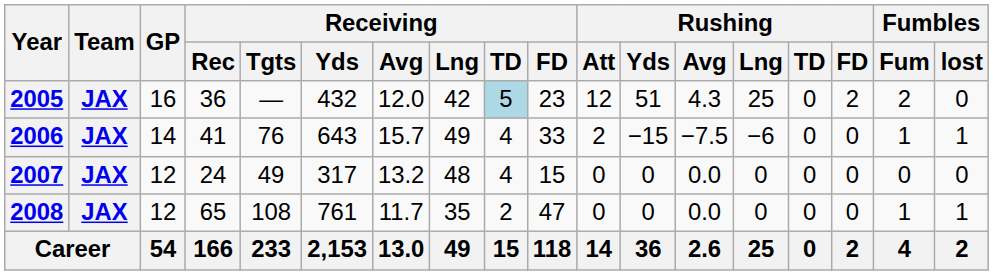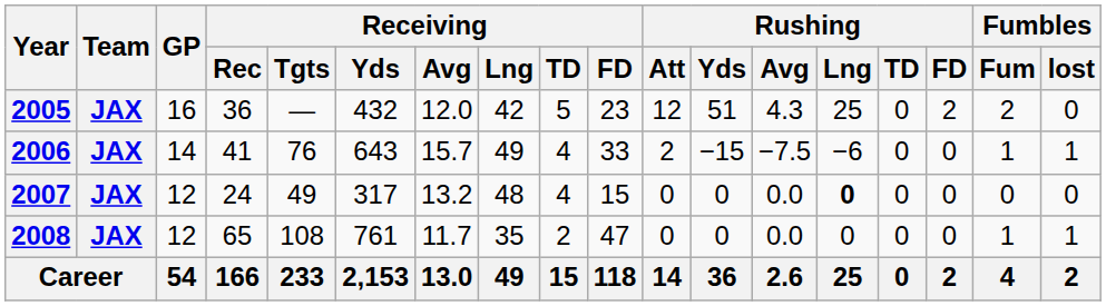2005 | Receiving / TD: lightblue background -> no background
2007 | Rushing / Lng: normal -> bold
